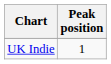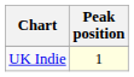UK Indie | Peak position: no background -> lightyellow background
